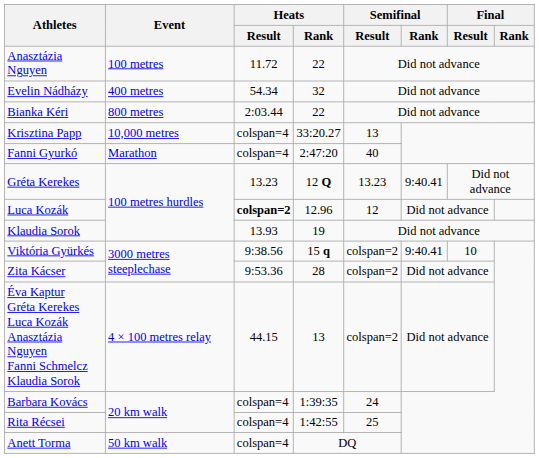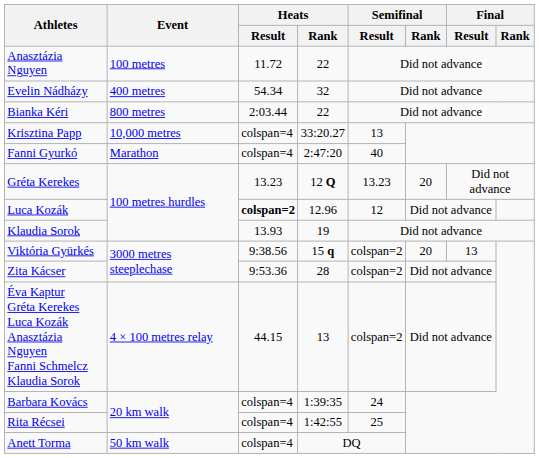Gréta Kerekes | Semifinal / Rank: 9:40.41 -> 20
Viktória Gyürkés | Semifinal / Rank: 9:40.41 -> 20
Viktória Gyürkés | Final / Result: 10 -> 13
